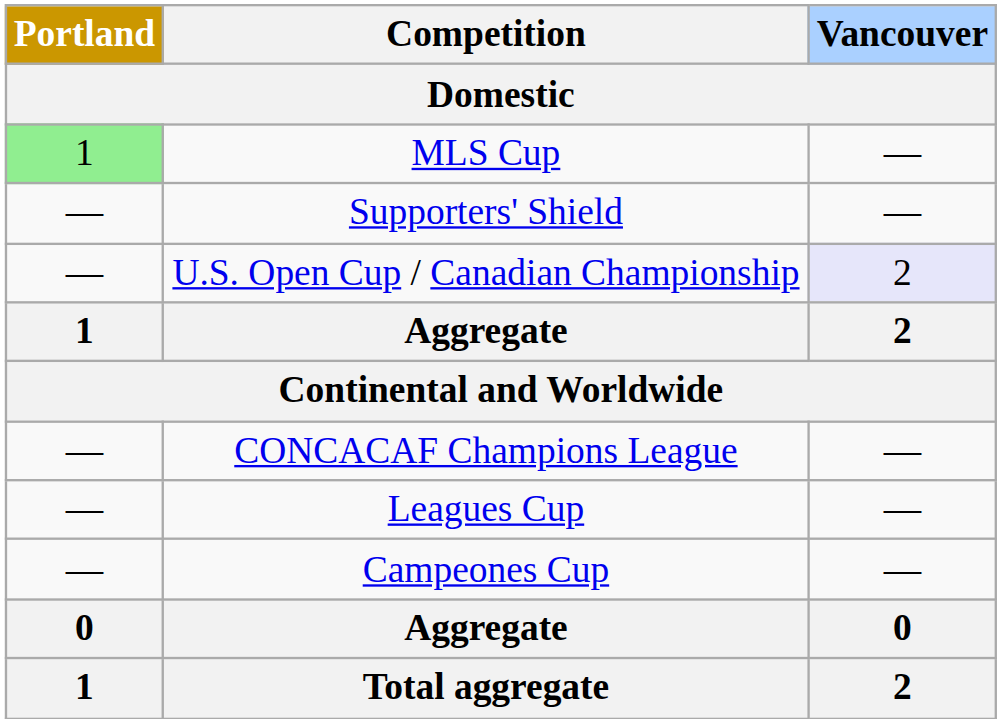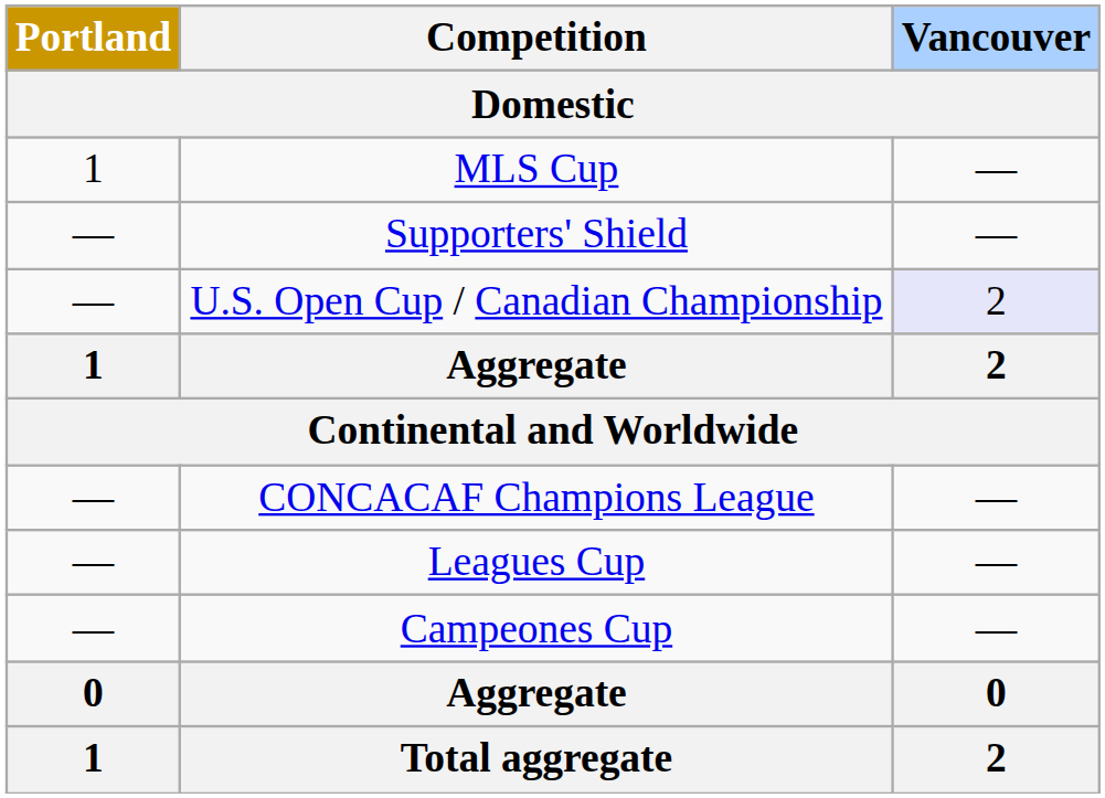MLS Cup | Portland: lightgreen background -> no background
